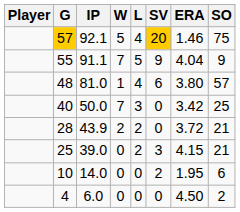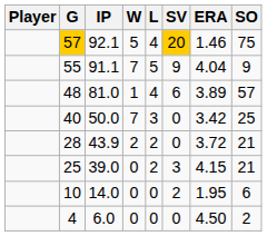48 | ERA: 3.80 -> 3.89
